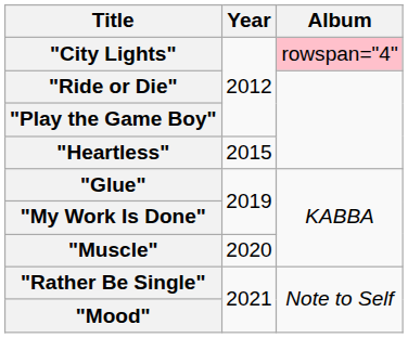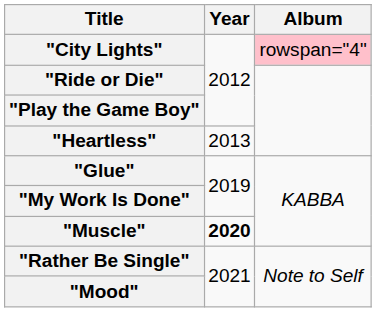"Heartless" | Year: 2015 -> 2013
"Muscle" | Year: normal -> bold
